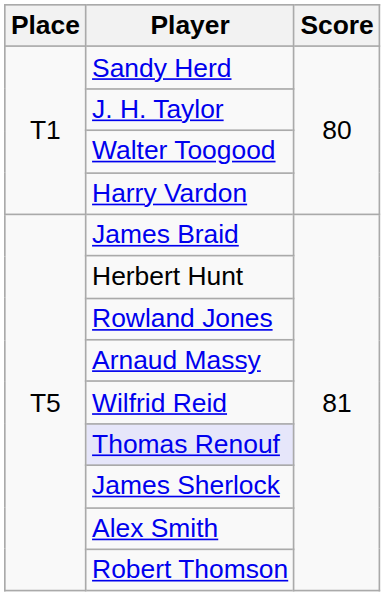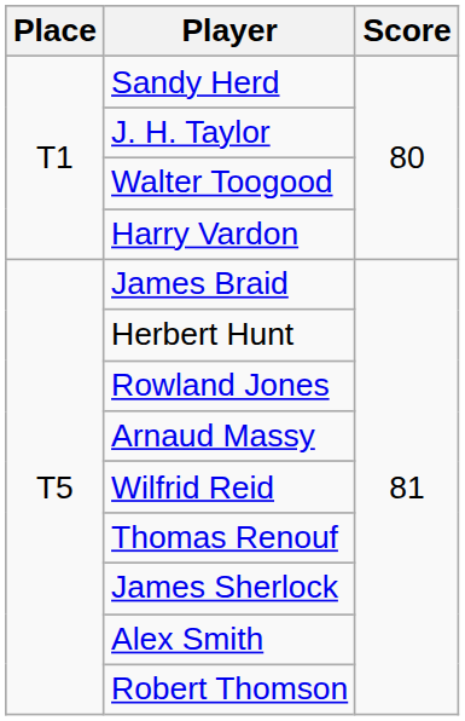Thomas Renouf | Player: lavender background -> no background
